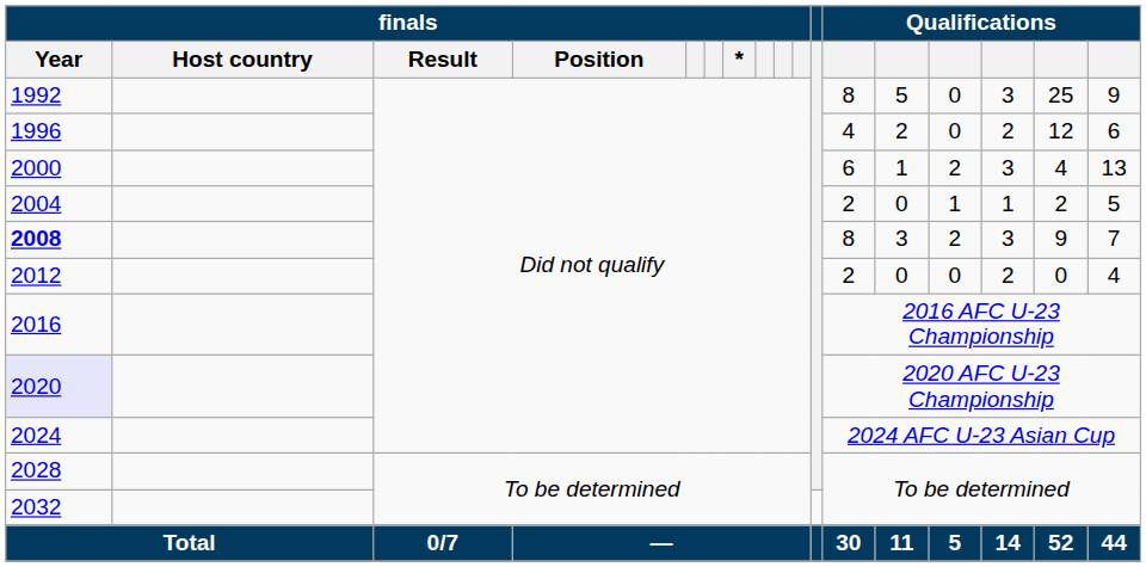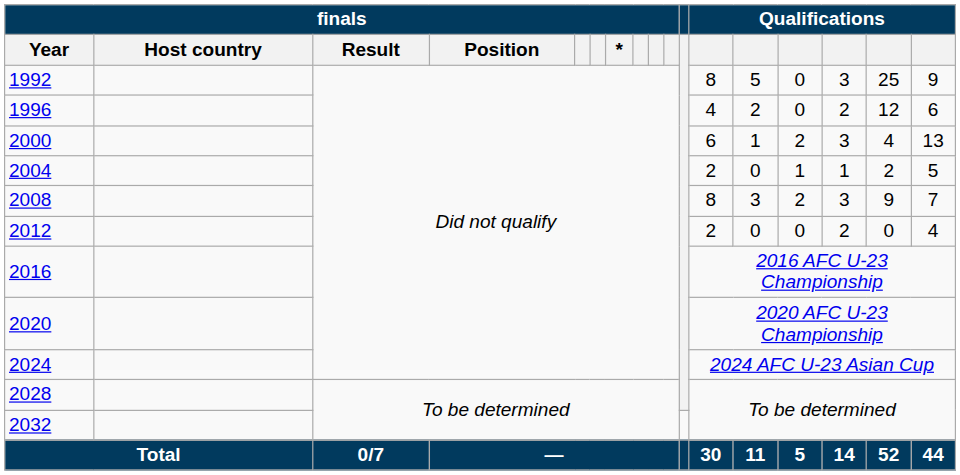2008 | finals / Year: bold -> normal
2020 | finals / Year: lavender background -> no background
